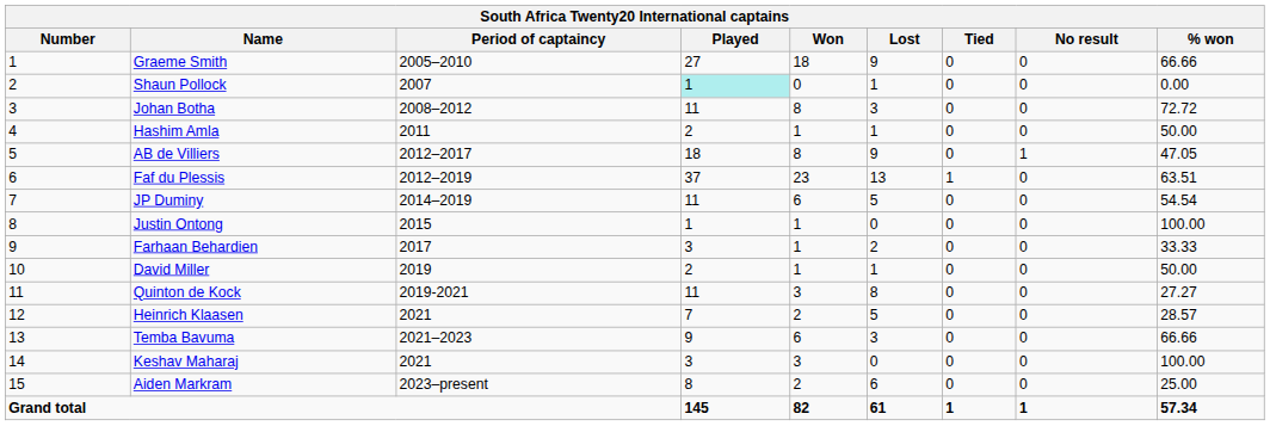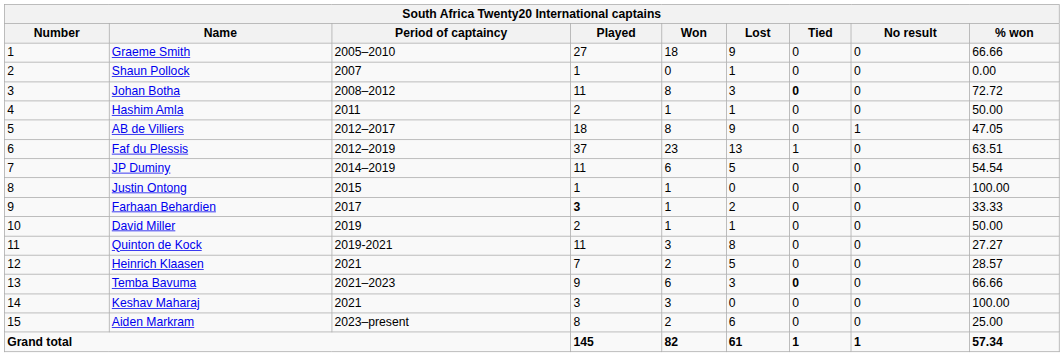Shaun Pollock | Played: paleturquoise background -> no background
Johan Botha | Tied: normal -> bold
Farhaan Behardien | Played: normal -> bold
Temba Bavuma | Tied: normal -> bold
